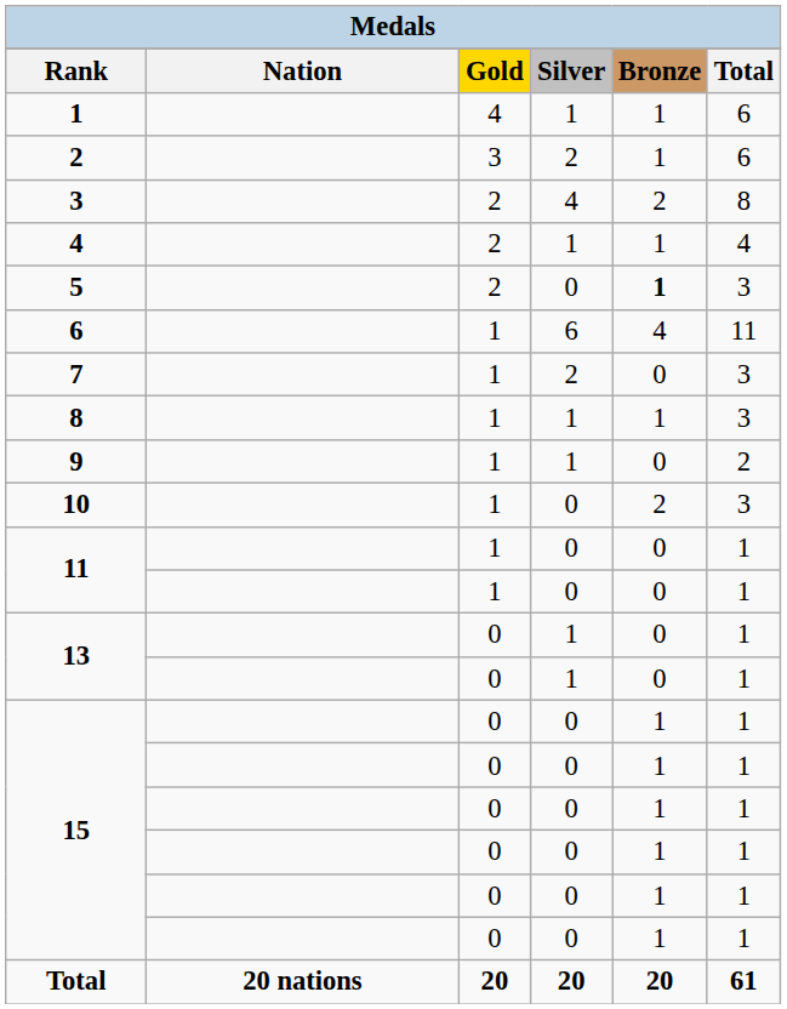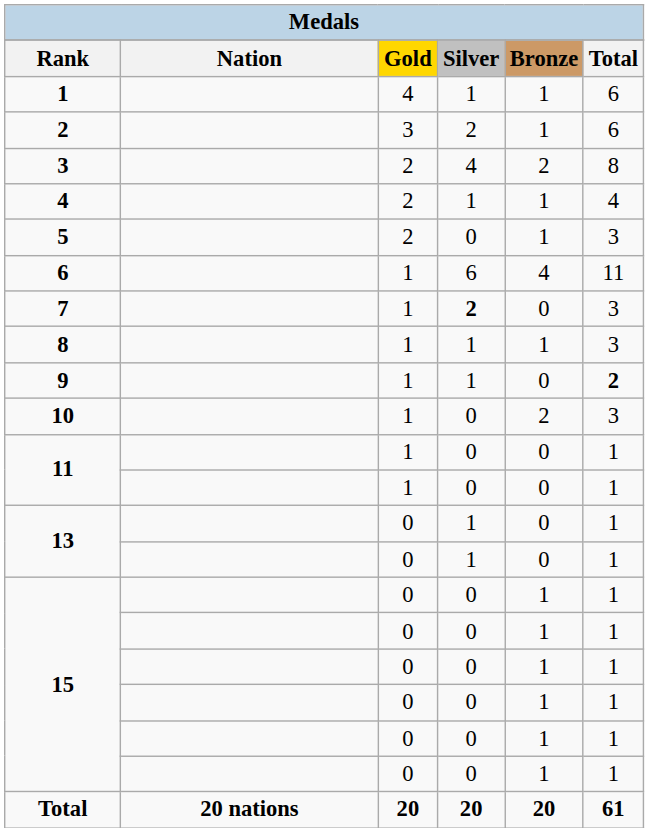5 | column 5: bold -> normal
7 | column 4: normal -> bold
9 | column 6: normal -> bold
